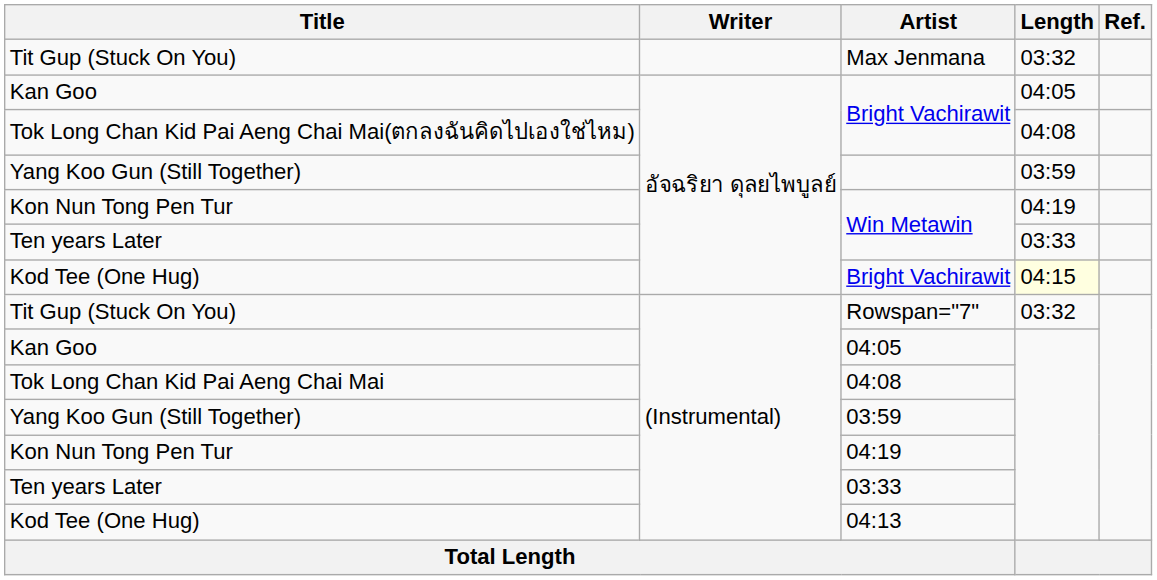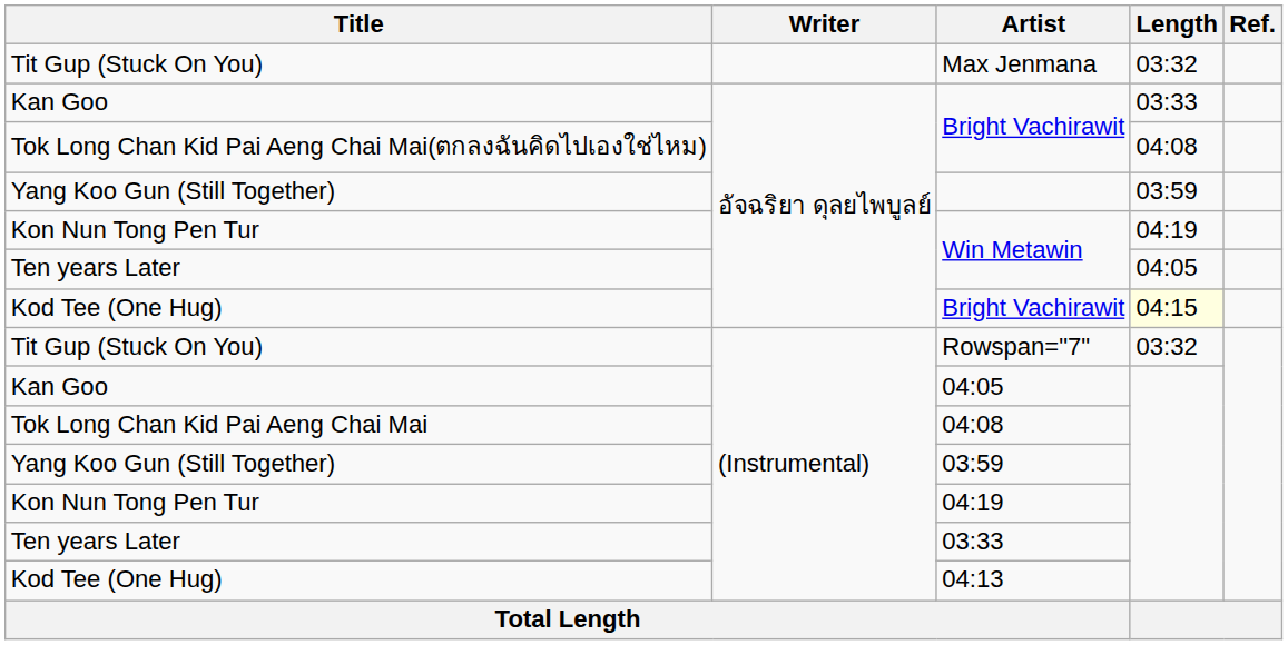Kan Goo / Bright Vachirawit | Length: 04:05 -> 03:33
Ten years Later / Win Metawin | Length: 03:33 -> 04:05
